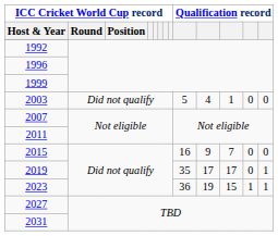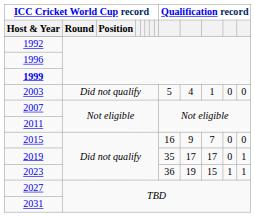1999 | ICC Cricket World Cup record / Host & Year: normal -> bold
